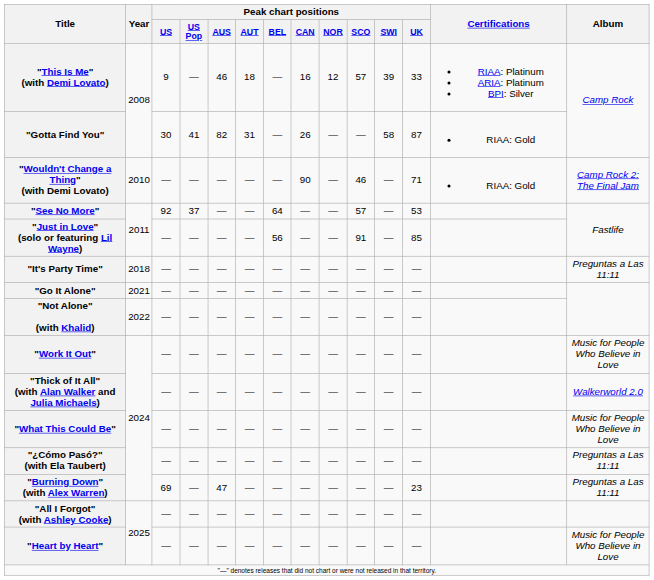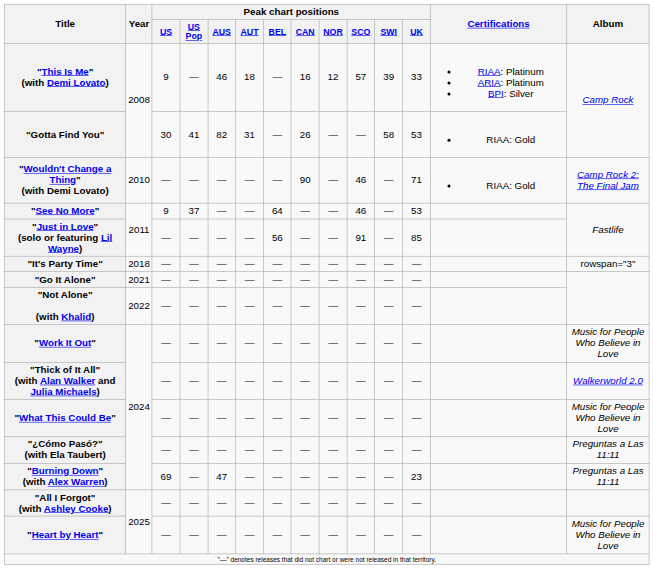"Gotta Find You" | Peak chart positions / UK: 87 -> 53
"See No More" | Peak chart positions / US: 92 -> 9
"See No More" | Peak chart positions / SCO: 57 -> 46
"It's Party Time" | Album: Preguntas a Las 11:11 -> rowspan="3"
